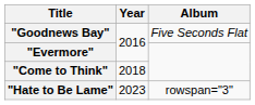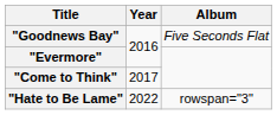"Come to Think" | Year: 2018 -> 2017
"Hate to Be Lame" | Year: 2023 -> 2022
